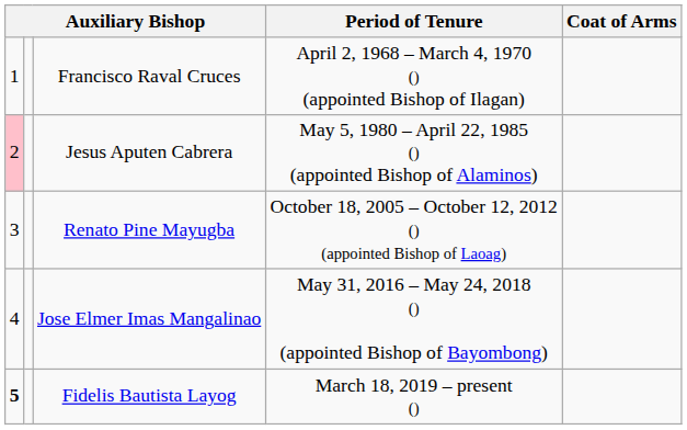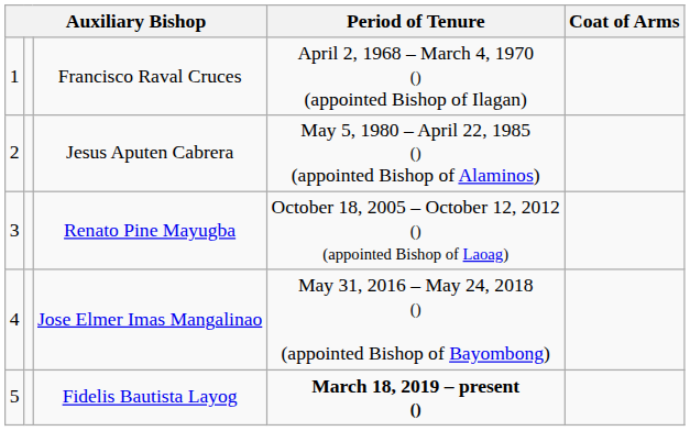Jesus Aputen Cabrera | column 1: pink background -> no background
Fidelis Bautista Layog | column 1: bold -> normal
Fidelis Bautista Layog | Period of Tenure: normal -> bold
